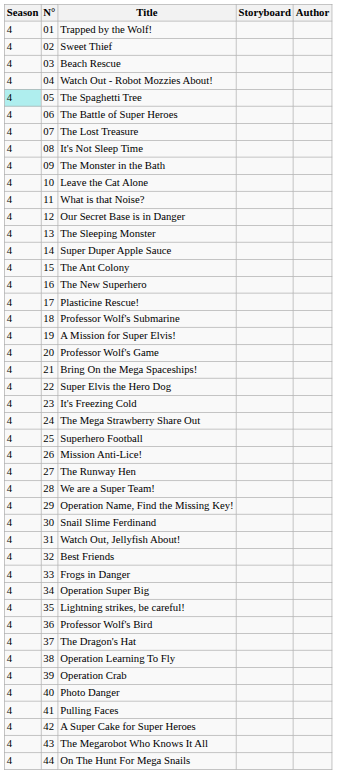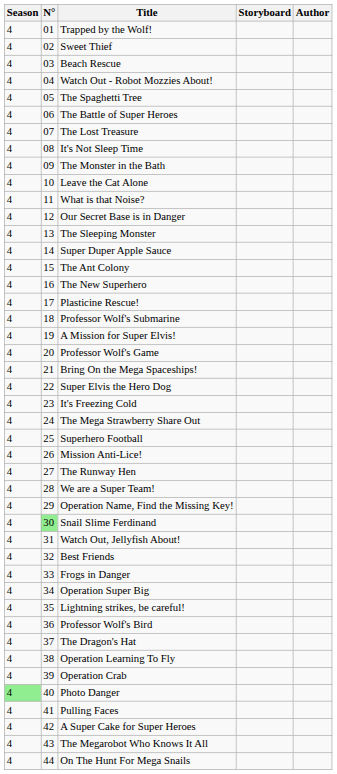The Spaghetti Tree | Season: paleturquoise background -> no background
Snail Slime Ferdinand | N°: no background -> lightgreen background
Photo Danger | Season: no background -> lightgreen background
